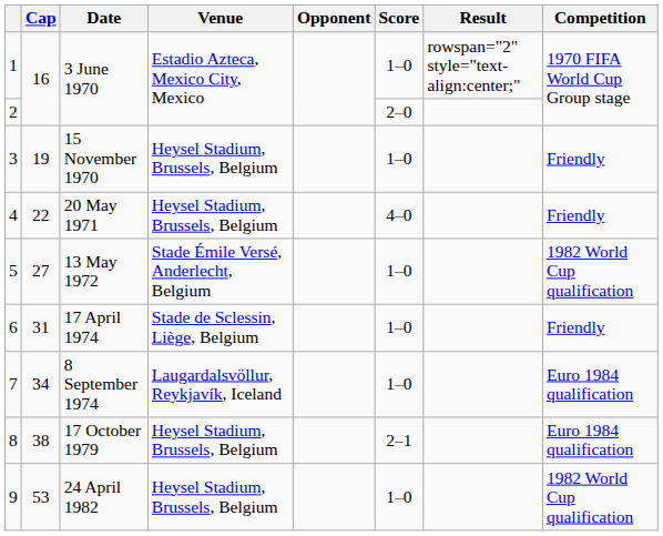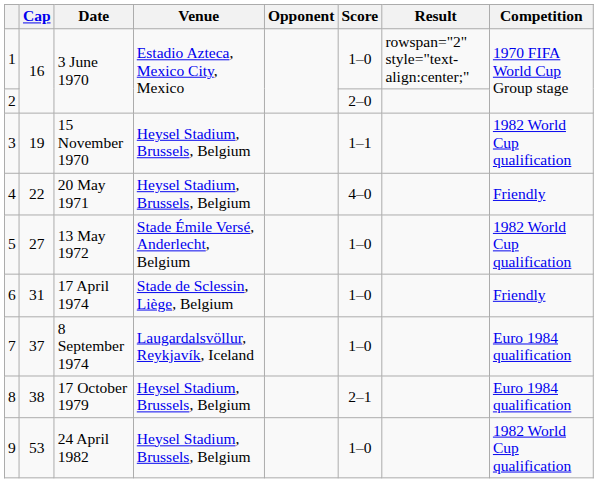3 | Score: 1–0 -> 1–1
3 | Competition: Friendly -> 1982 World Cup qualification
7 | Cap: 34 -> 37
